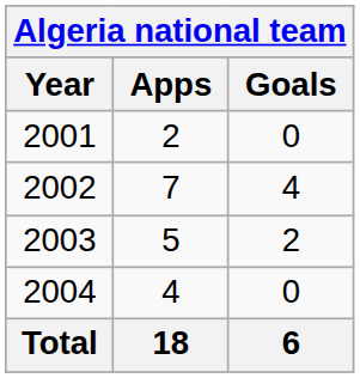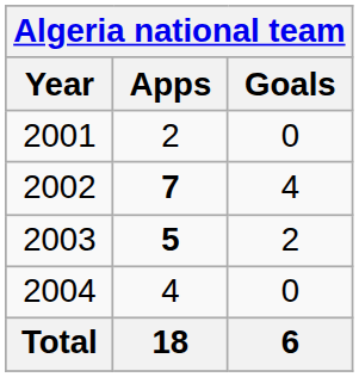2002 | Apps: normal -> bold
2003 | Apps: normal -> bold
